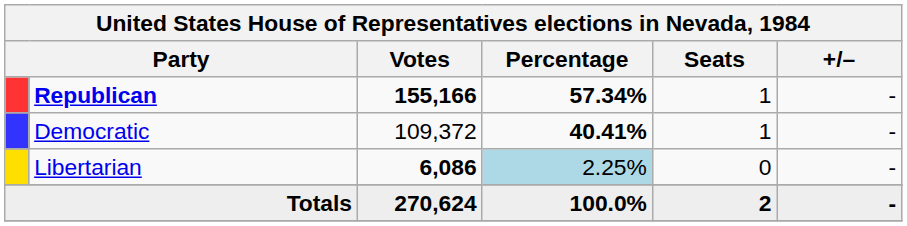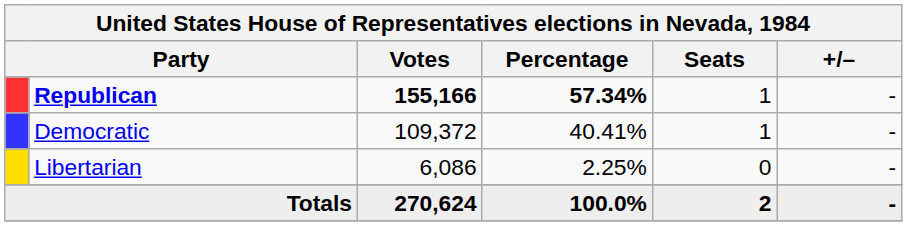Democratic | Percentage: bold -> normal
Libertarian | Votes: bold -> normal
Libertarian | Percentage: lightblue background -> no background
